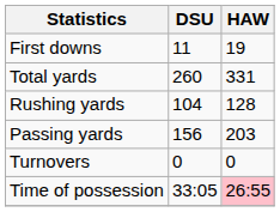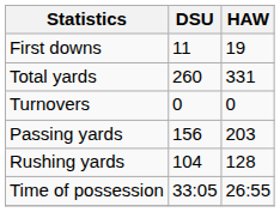rows swapped: Rushing yards <-> Turnovers
Time of possession | HAW: pink background -> no background
